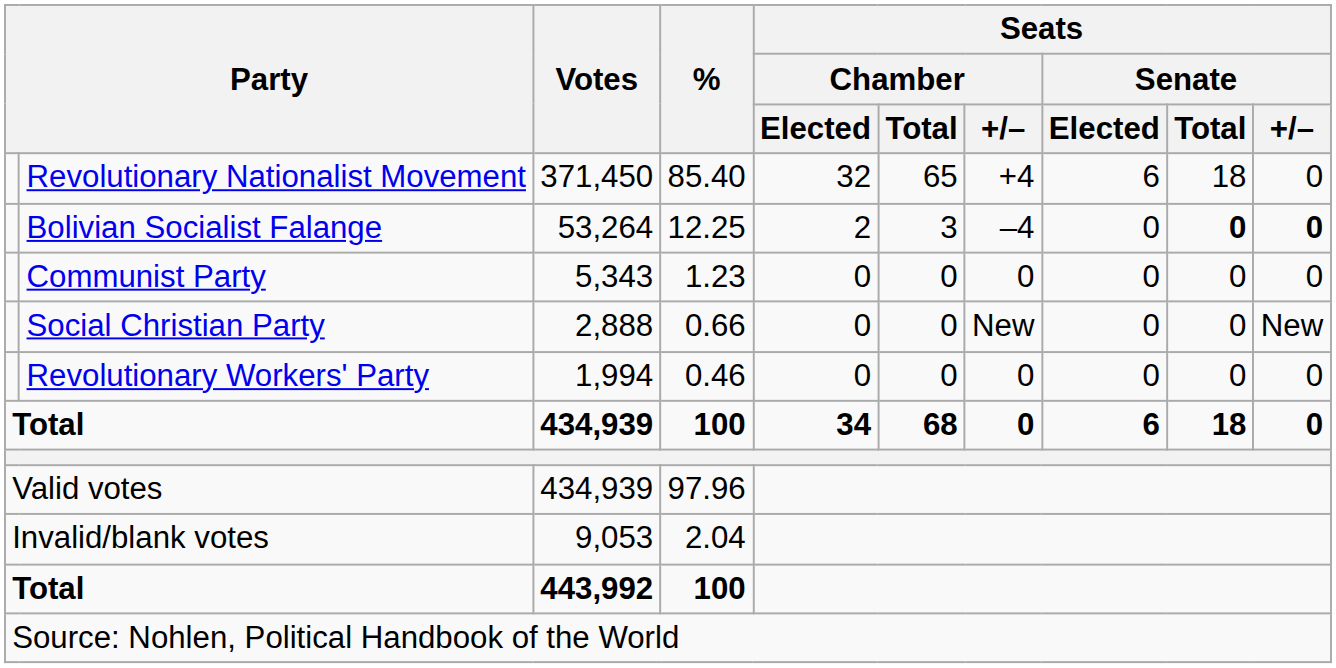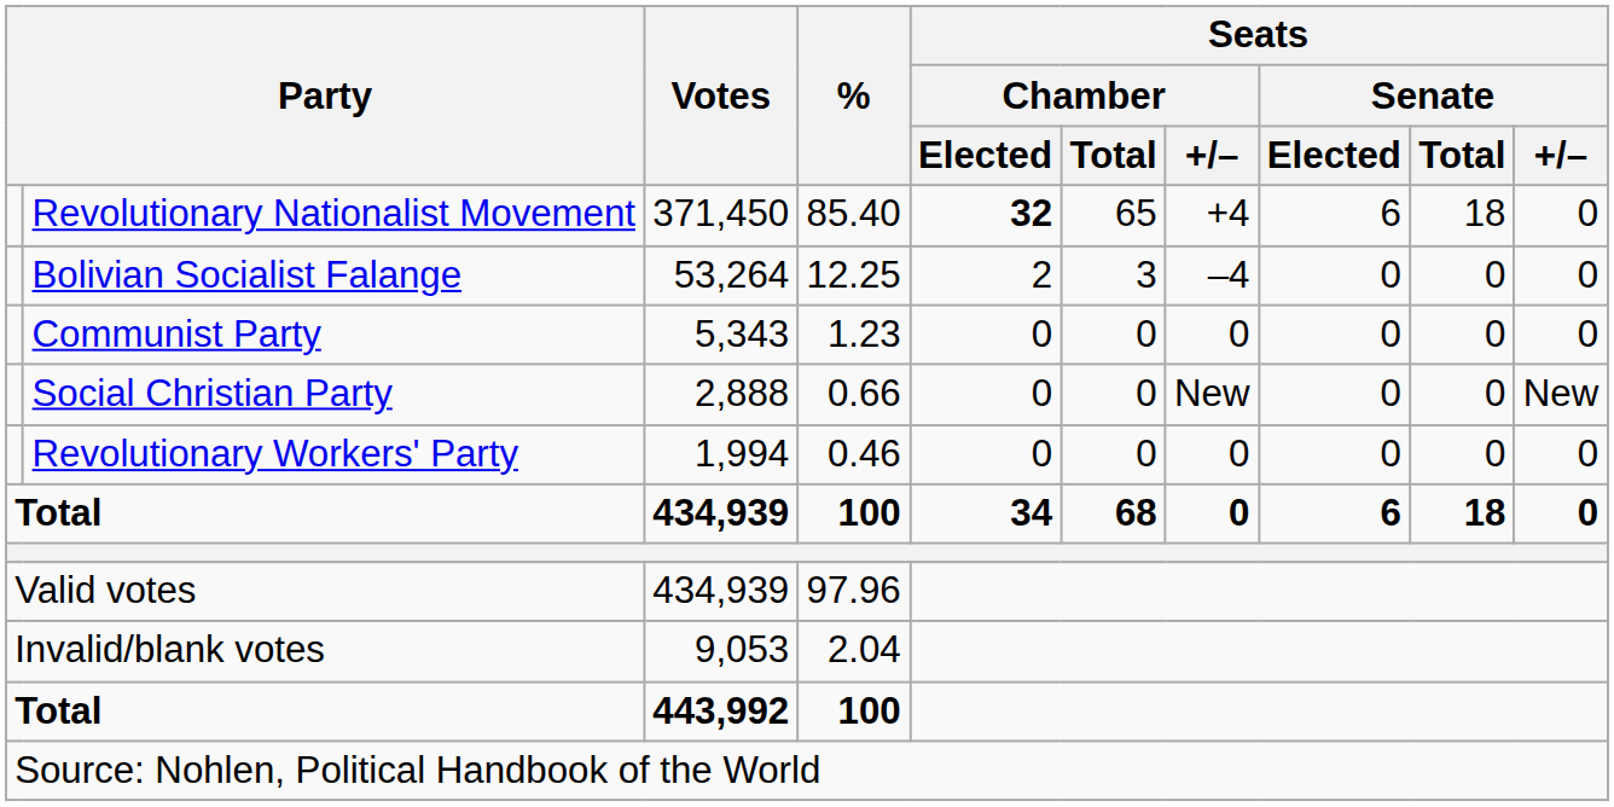Revolutionary Nationalist Movement | Seats / Chamber / Elected: normal -> bold
Bolivian Socialist Falange | Seats / Senate / Total: bold -> normal
Bolivian Socialist Falange | Seats / Senate / +/–: bold -> normal
